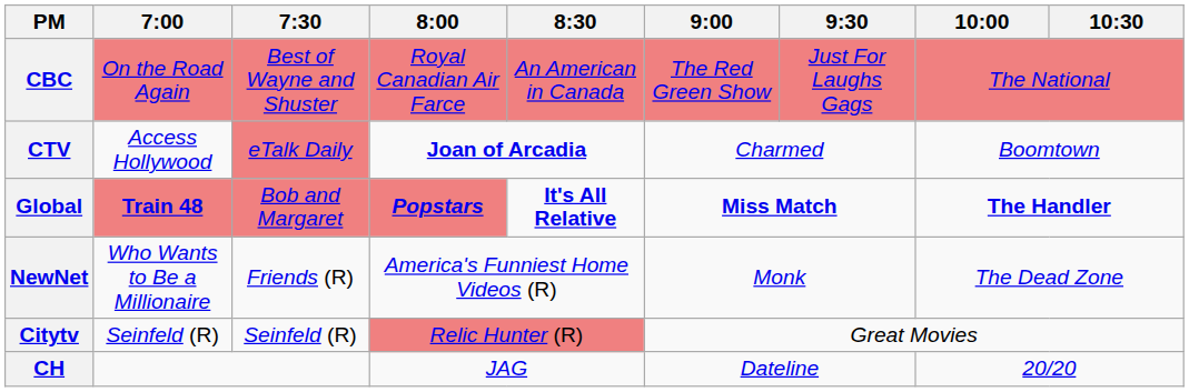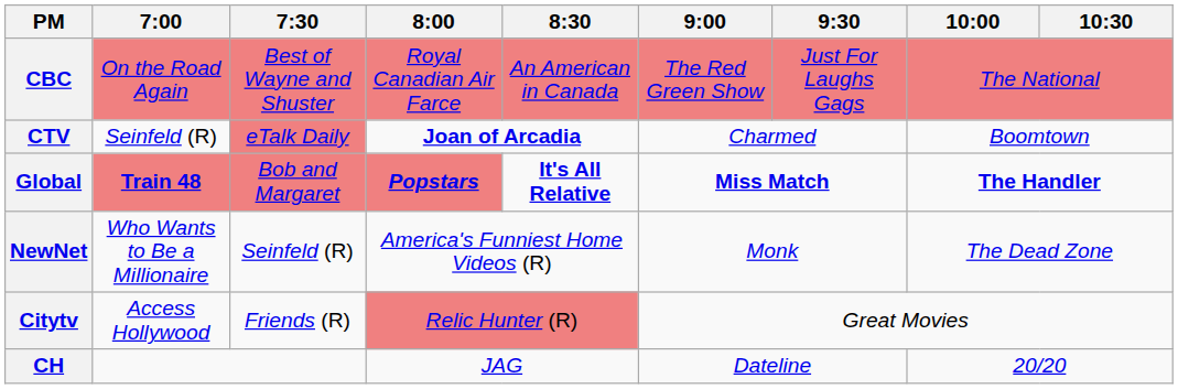CTV | 7:00: Access Hollywood -> Seinfeld (R)
NewNet | 7:30: Friends (R) -> Seinfeld (R)
Citytv | 7:00: Seinfeld (R) -> Access Hollywood
Citytv | 7:30: Seinfeld (R) -> Friends (R)
